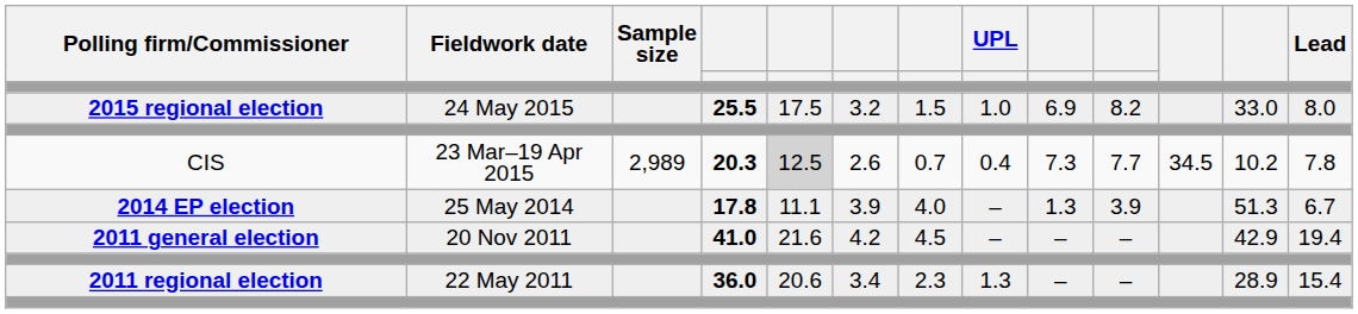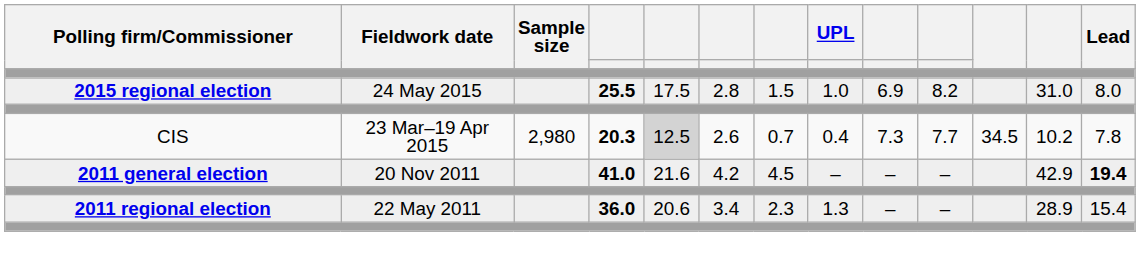2015 regional election | column 6: 3.2 -> 2.8
2015 regional election | column 12: 33.0 -> 31.0
CIS | Sample size: 2,989 -> 2,980
- row: 2014 EP election | 25 May 2014 | 17.8 | 11.1 | 3.9 | 4.0 | – | 1.3 | 3.9 | 51.3 | 6.7
2011 general election | Lead: normal -> bold
